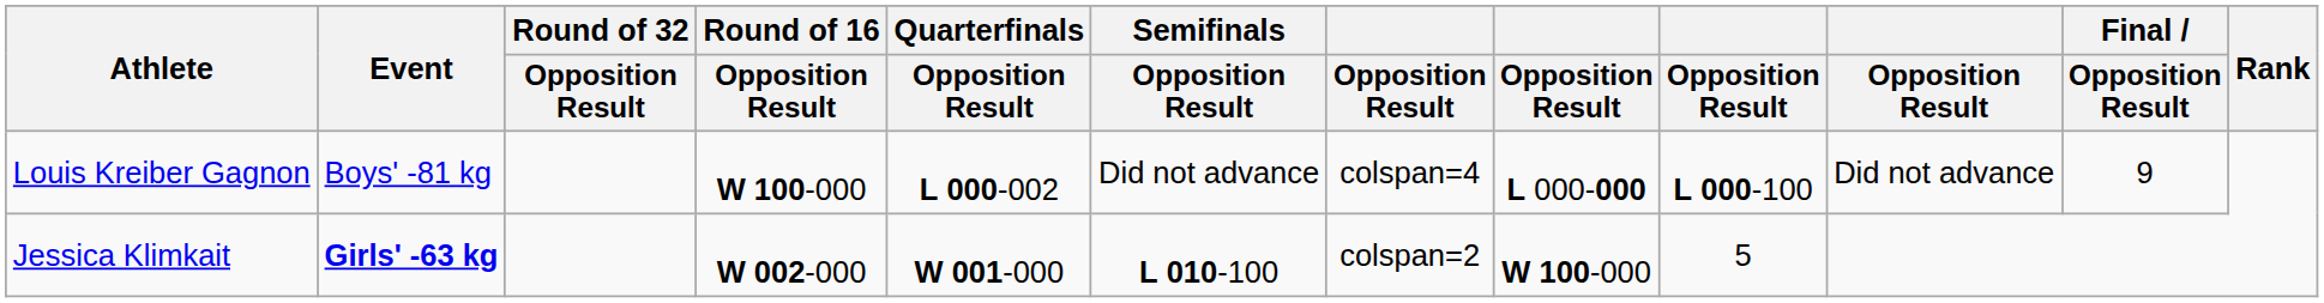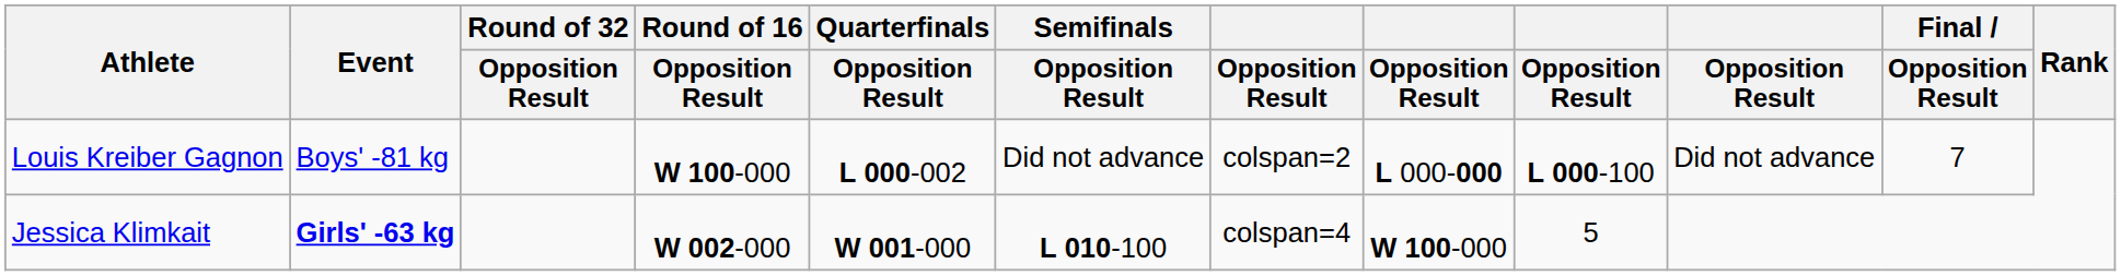Louis Kreiber Gagnon | column 7: colspan=4 -> colspan=2
Louis Kreiber Gagnon | Final / Opposition Result: 9 -> 7
Jessica Klimkait | column 7: colspan=2 -> colspan=4
